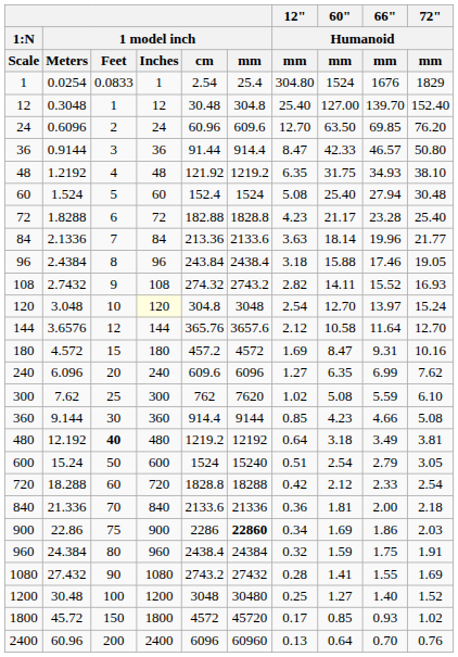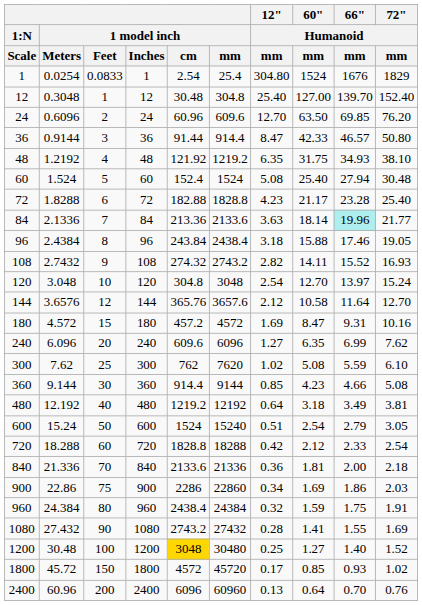row 11 | 66" / Humanoid / mm: no background -> paleturquoise background
row 14 | 1 model inch / Inches: lightyellow background -> no background
row 20 | 1 model inch / Feet: bold -> normal
row 24 | 1 model inch / mm: bold -> normal
row 27 | 1 model inch / cm: no background -> gold background
